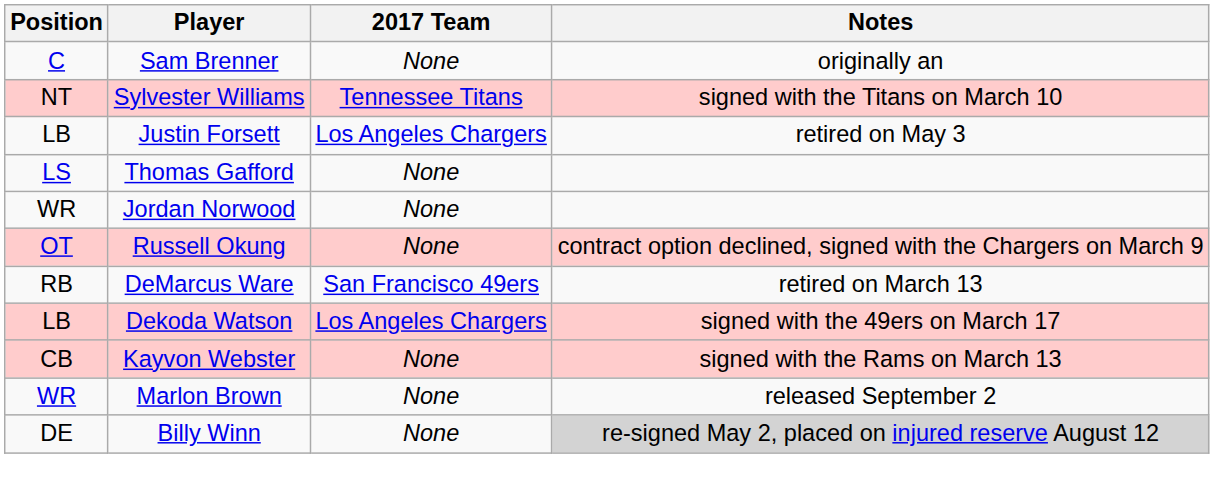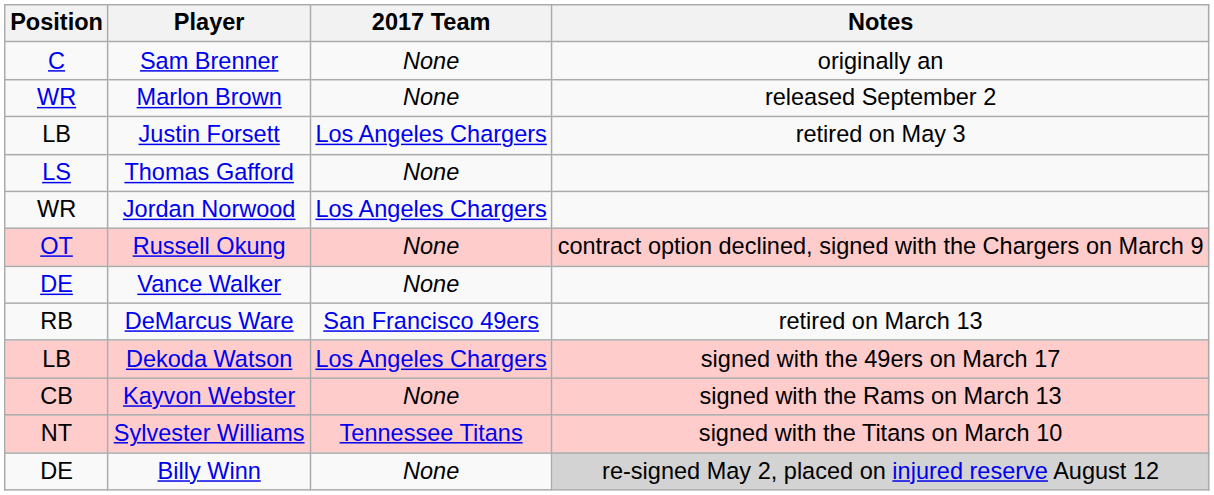rows swapped: Marlon Brown <-> Sylvester Williams
Jordan Norwood | 2017 Team: None -> Los Angeles Chargers
+ row: DE | Vance Walker | None
